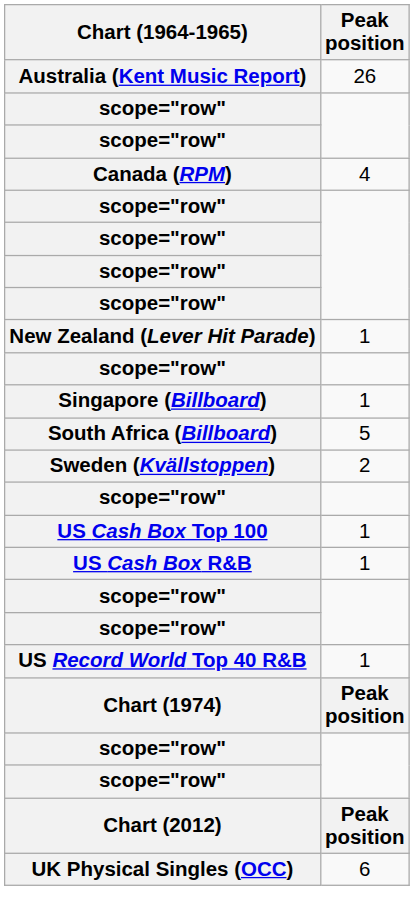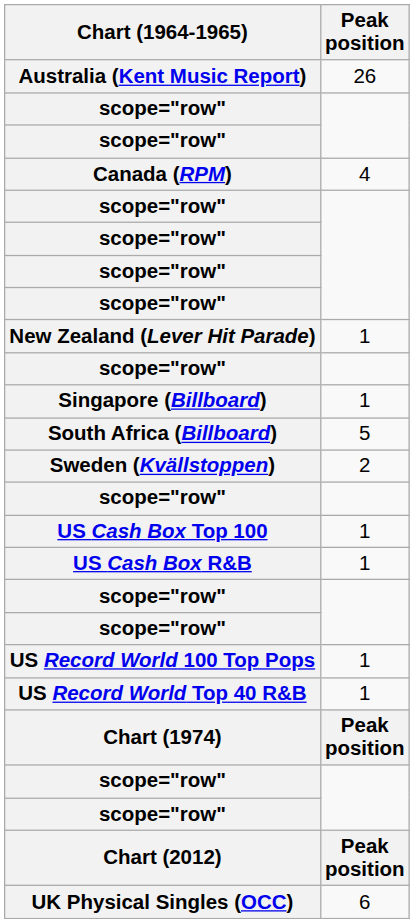+ row: US Record World 100 Top Pops | 1
